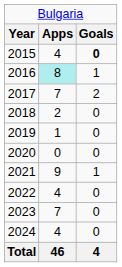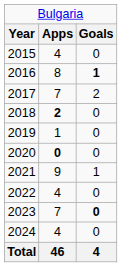2015 | column 3: bold -> normal
2016 | column 2: paleturquoise background -> no background
2016 | column 3: normal -> bold
2018 | column 2: normal -> bold
2020 | column 2: normal -> bold
2023 | column 3: normal -> bold
